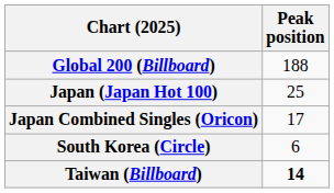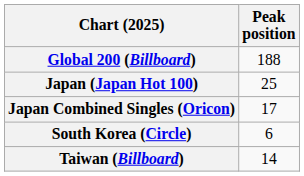Taiwan (Billboard) | Peak position: bold -> normal
